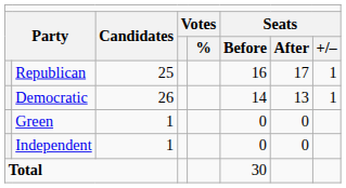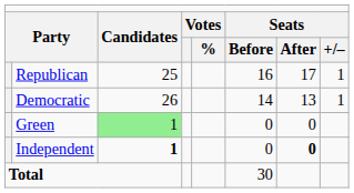Green | column 3: no background -> lightgreen background
Independent | column 3: normal -> bold
Independent | column 7: normal -> bold
